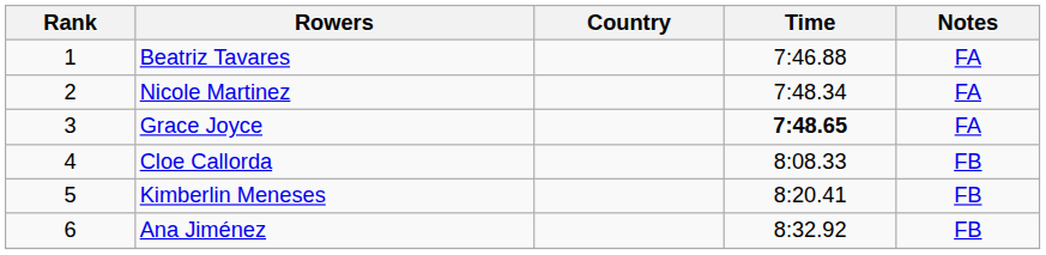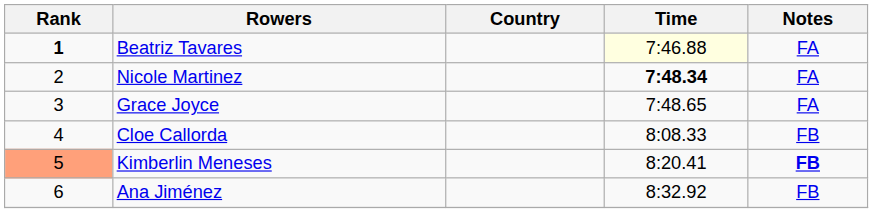Beatriz Tavares | Rank: normal -> bold
Beatriz Tavares | Time: no background -> lightyellow background
Nicole Martinez | Time: normal -> bold
Grace Joyce | Time: bold -> normal
Kimberlin Meneses | Rank: no background -> lightsalmon background
Kimberlin Meneses | Notes: normal -> bold
